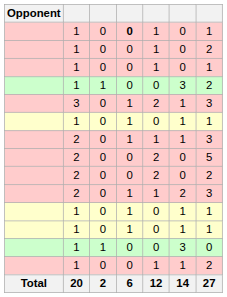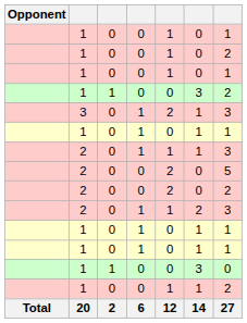row 2 | column 4: bold -> normal
